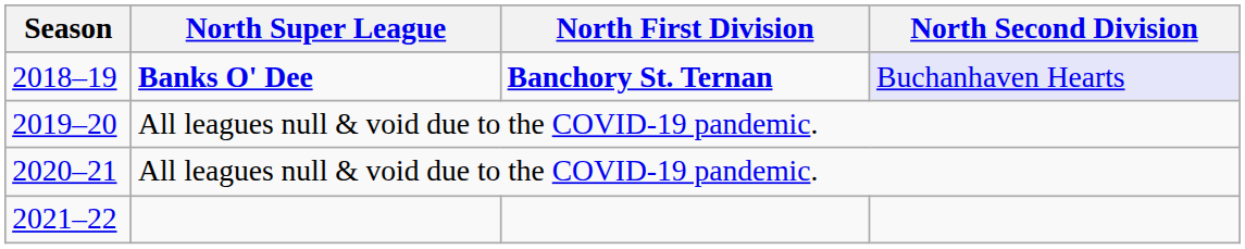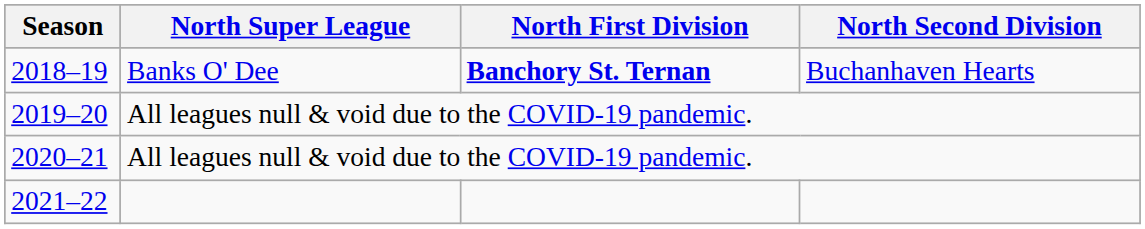2018–19 | North Super League: bold -> normal
2018–19 | North Second Division: lavender background -> no background
